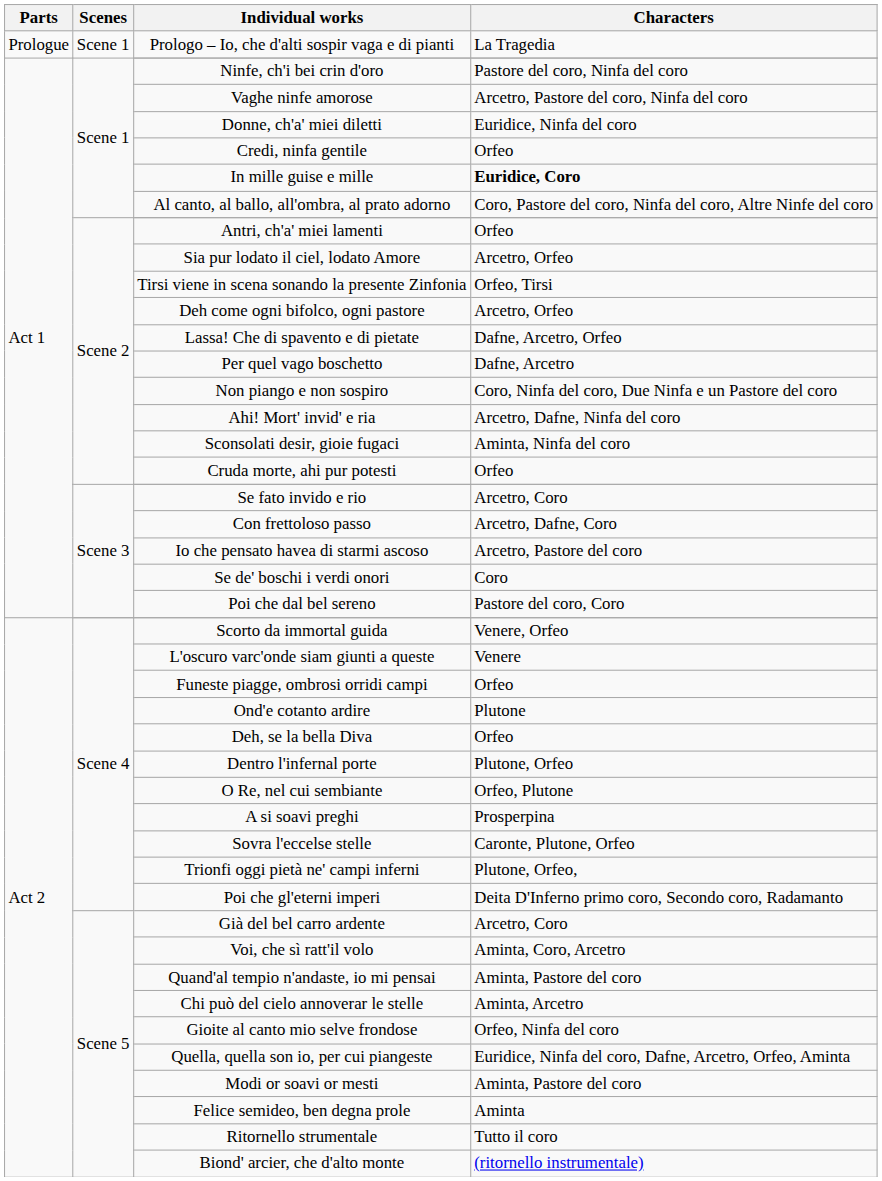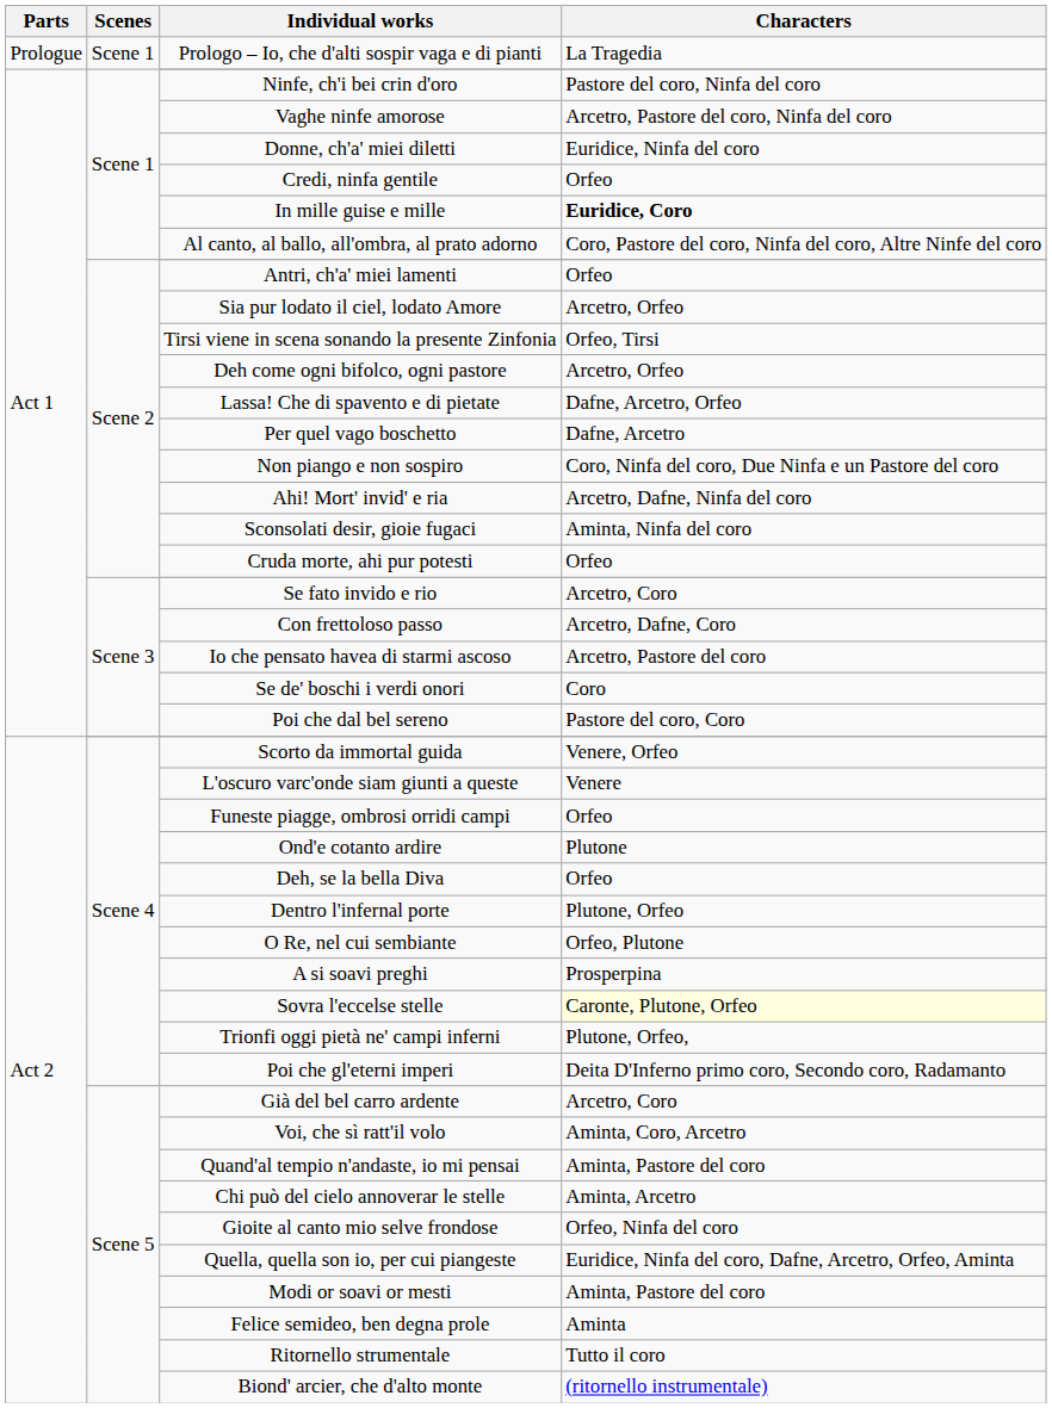Sovra l'eccelse stelle | Characters: no background -> lightyellow background
